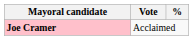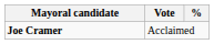Joe Cramer | Mayoral candidate: pink background -> no background
